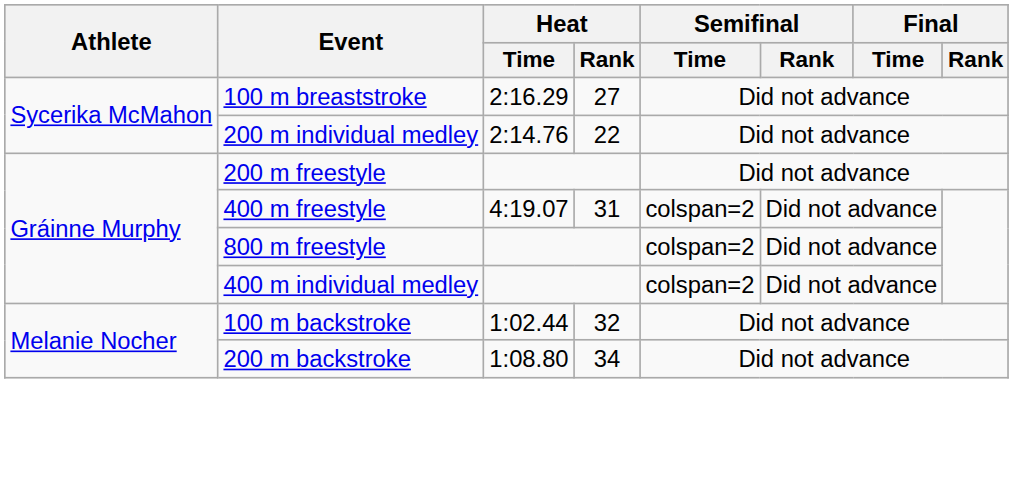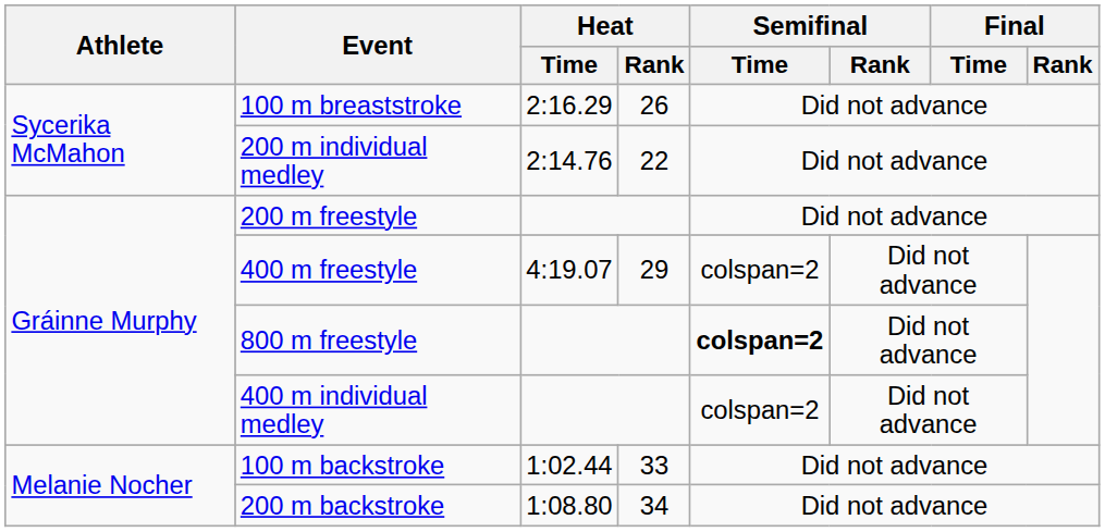100 m breaststroke | Heat / Rank: 27 -> 26
400 m freestyle | Heat / Rank: 31 -> 29
800 m freestyle | Semifinal / Time: normal -> bold
100 m backstroke | Heat / Rank: 32 -> 33
